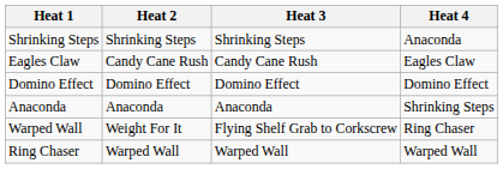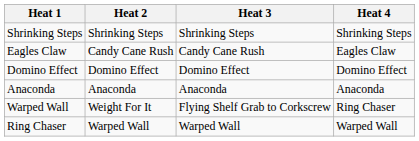row 2 | Heat 4: Anaconda -> Shrinking Steps
row 5 | Heat 4: Shrinking Steps -> Anaconda
